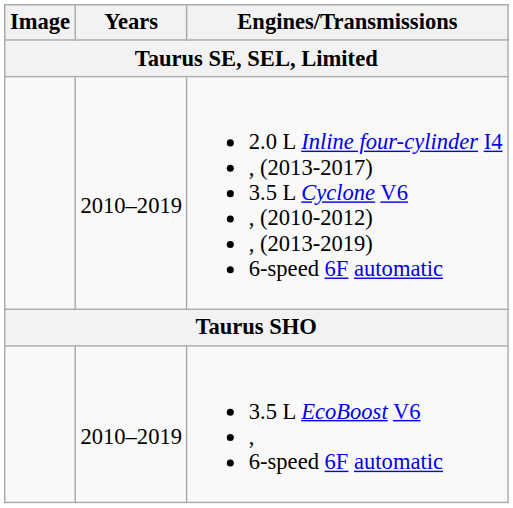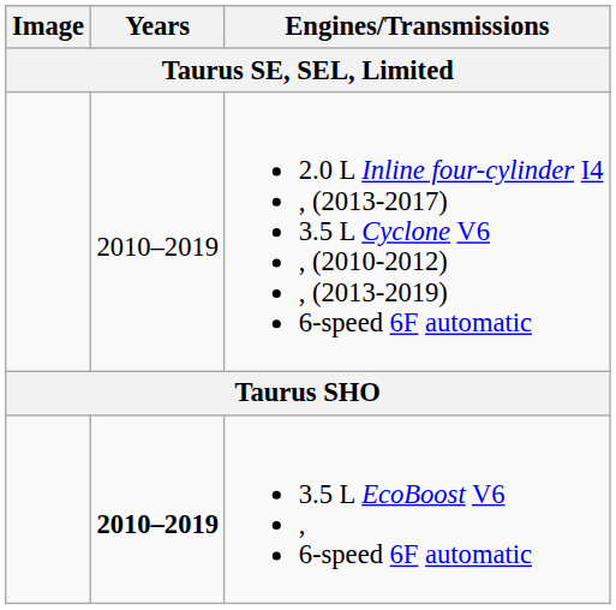3.5 L EcoBoost V6 , 6-speed 6F automatic | Years: normal -> bold
